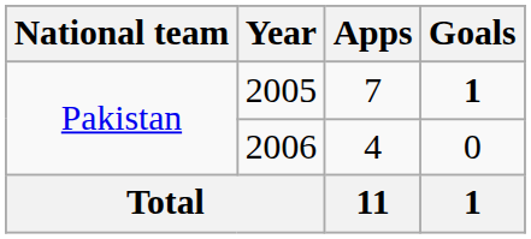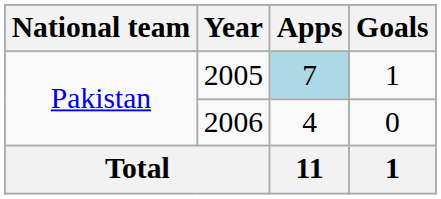2005 | Apps: no background -> lightblue background
2005 | Goals: bold -> normal
